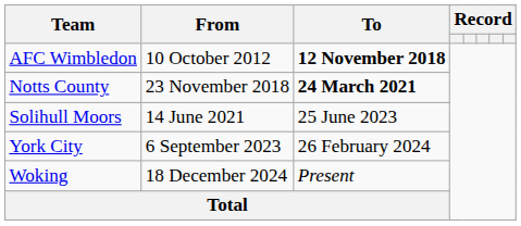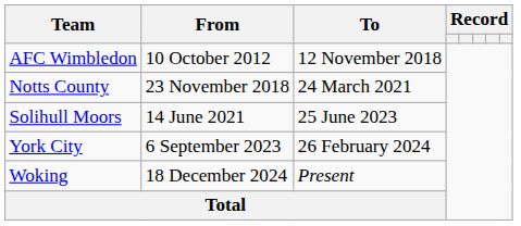AFC Wimbledon | To: bold -> normal
Notts County | To: bold -> normal
